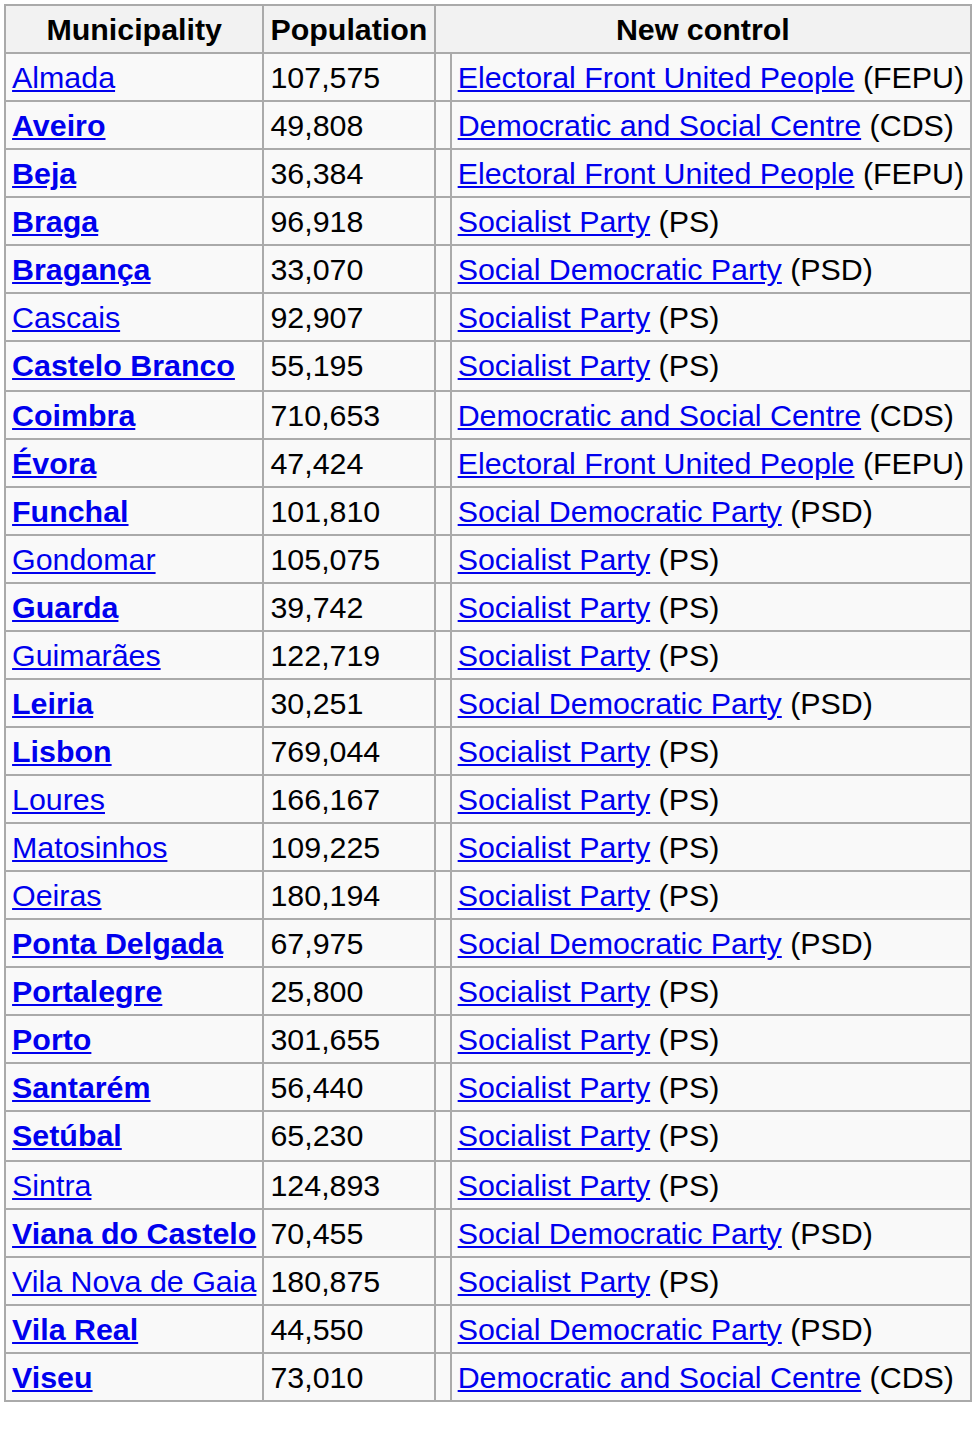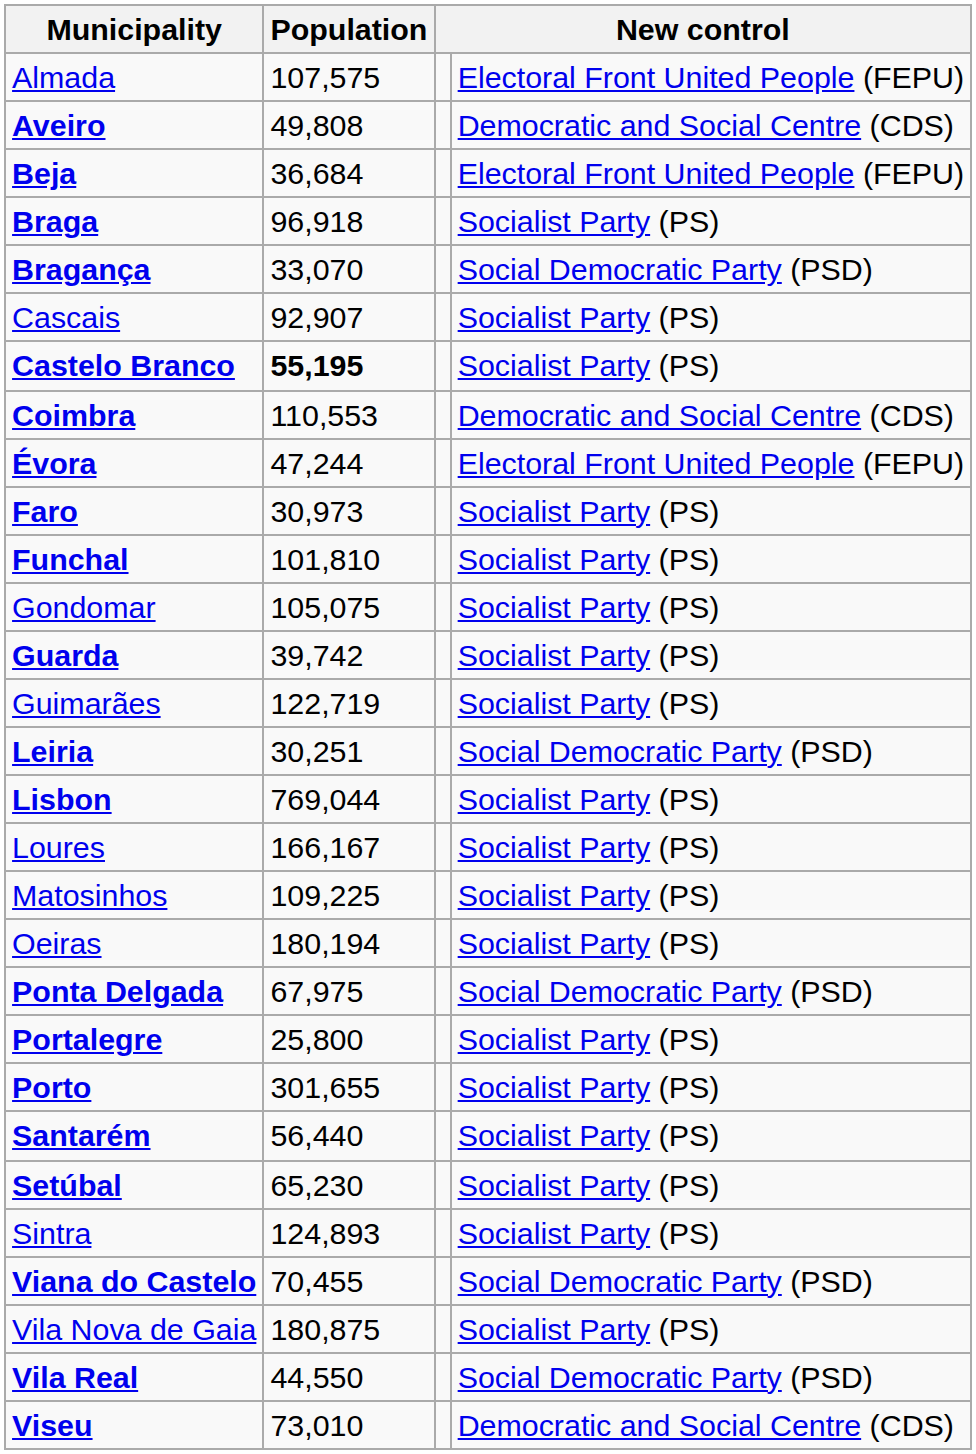Beja | Population: 36,384 -> 36,684
Castelo Branco | Population: normal -> bold
Coimbra | Population: 710,653 -> 110,553
Évora | Population: 47,424 -> 47,244
+ row: Faro | 30,973 | Socialist Party (PS)
Funchal | column 4: Social Democratic Party (PSD) -> Socialist Party (PS)
